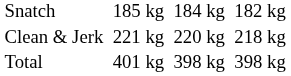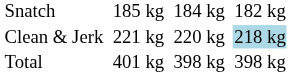Clean & Jerk | column 4: no background -> lightblue background
